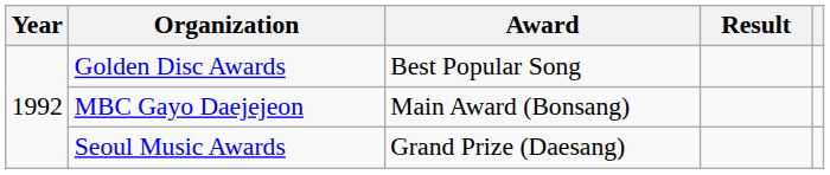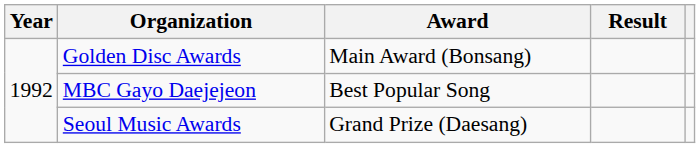Golden Disc Awards | Award: Best Popular Song -> Main Award (Bonsang)
MBC Gayo Daejejeon | Award: Main Award (Bonsang) -> Best Popular Song
